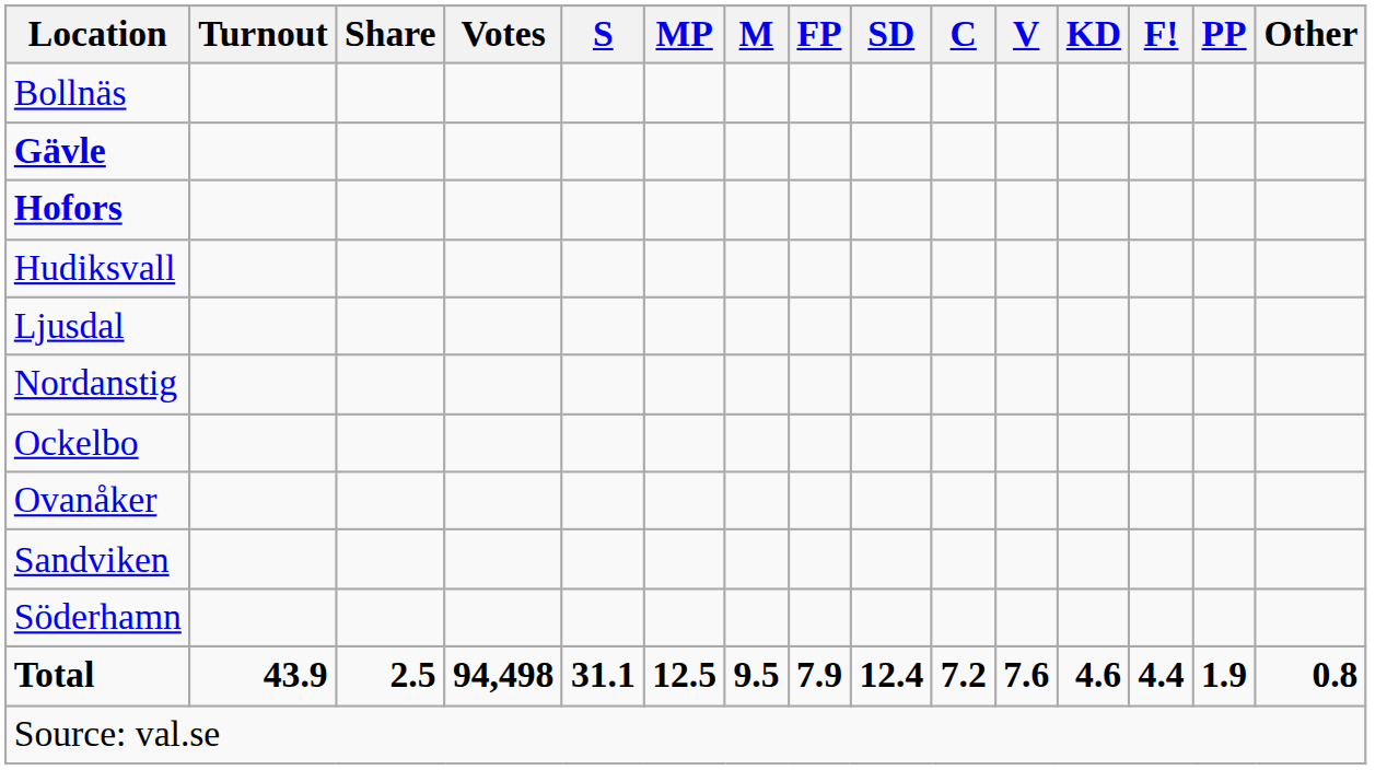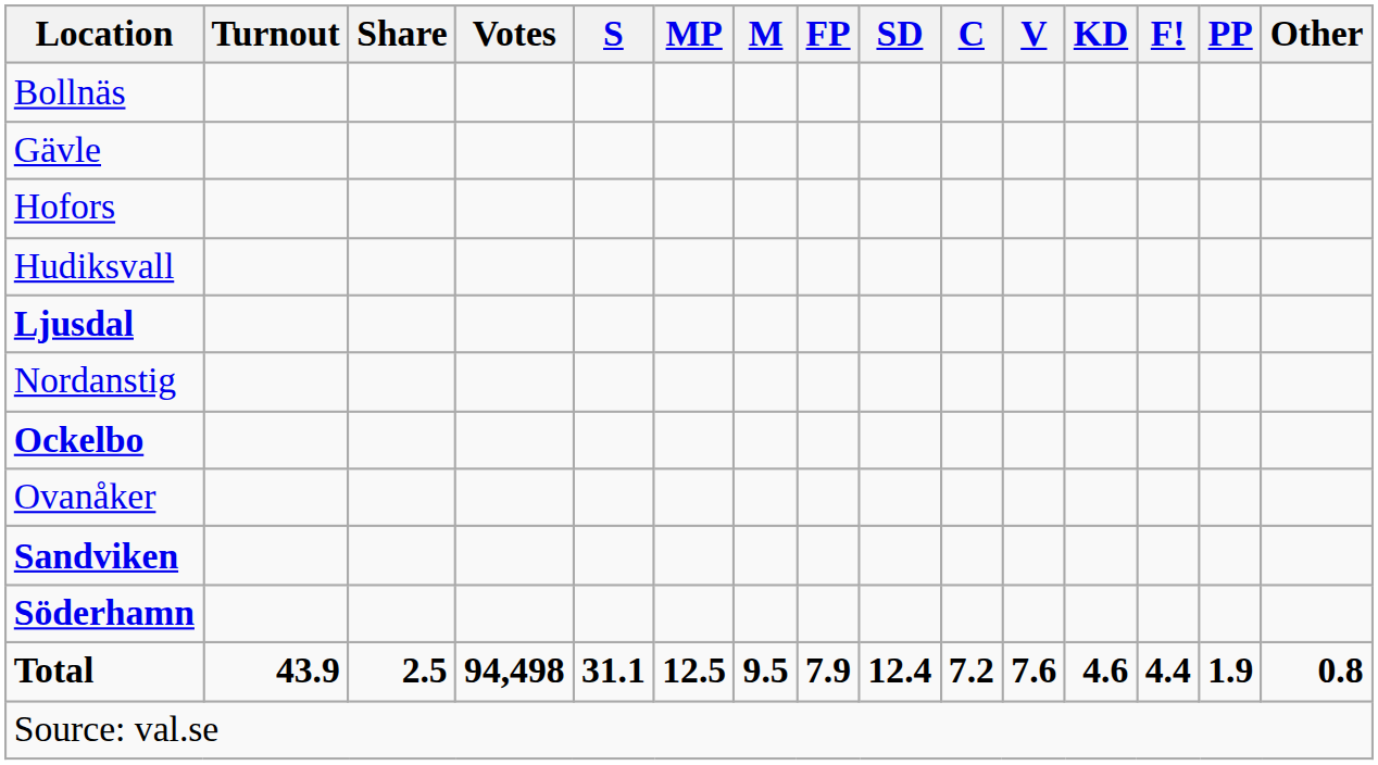Gävle | Location: bold -> normal
Hofors | Location: bold -> normal
Ljusdal | Location: normal -> bold
Ockelbo | Location: normal -> bold
Sandviken | Location: normal -> bold
Söderhamn | Location: normal -> bold
